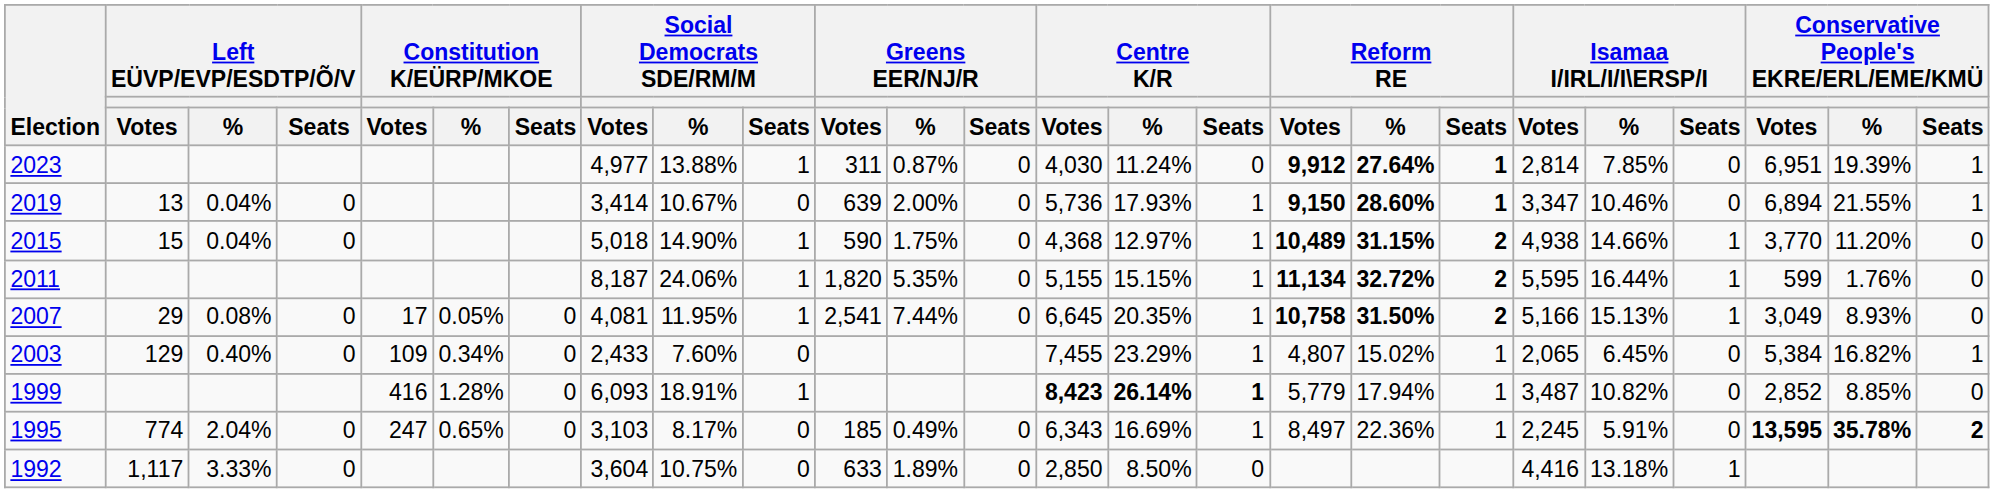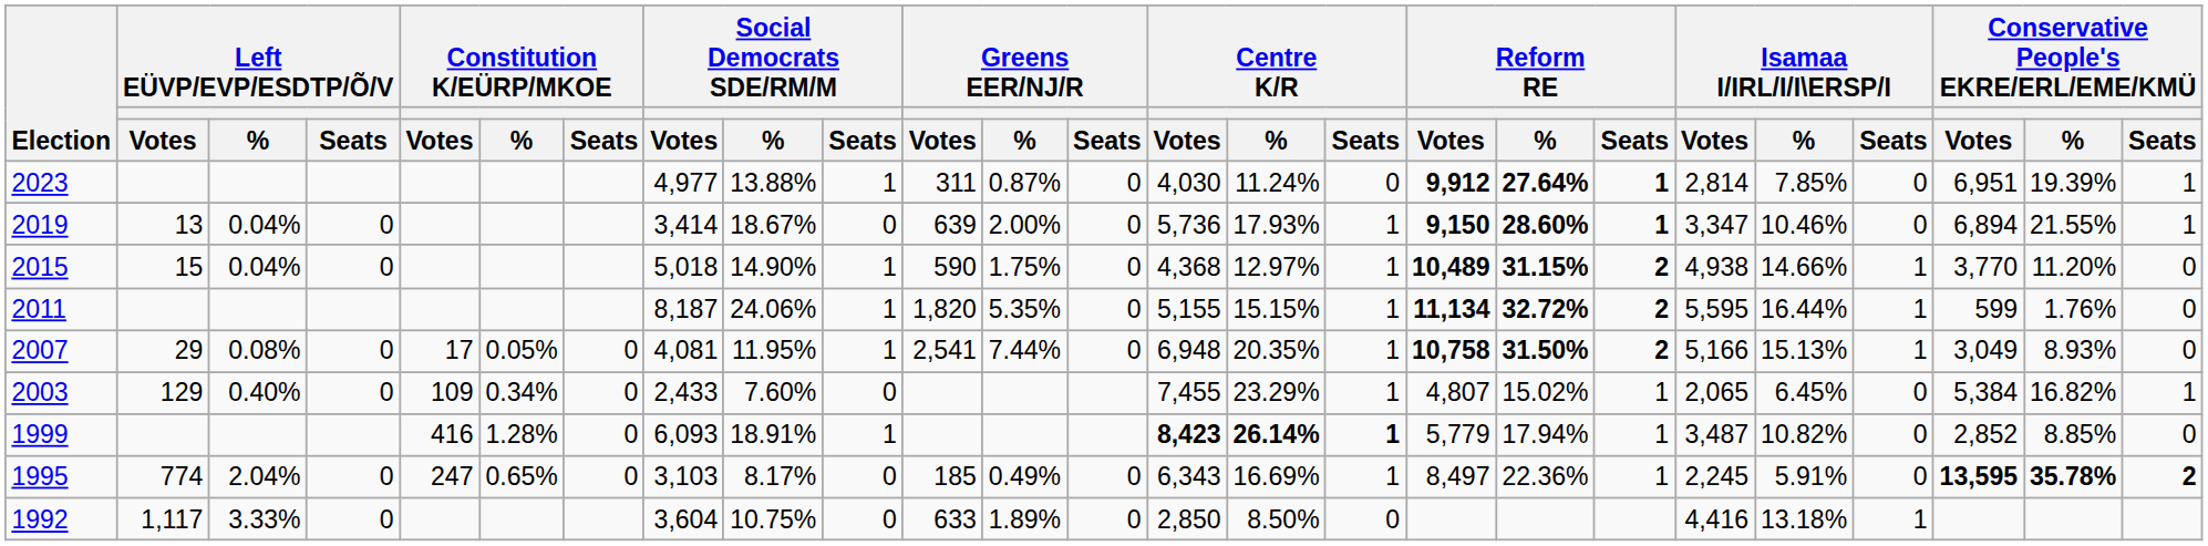2019 | Social Democrats SDE/RM/M / %: 10.67% -> 18.67%
2007 | Centre K/R / Votes: 6,645 -> 6,948
